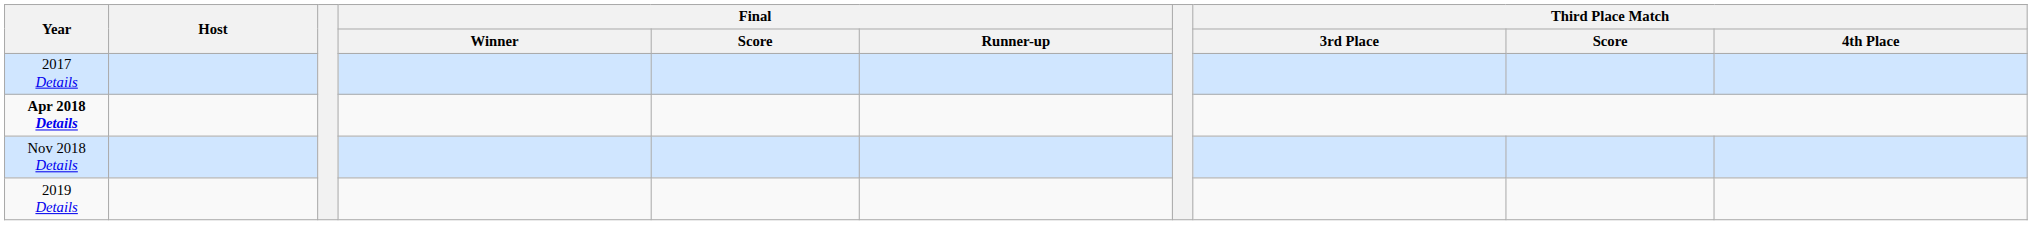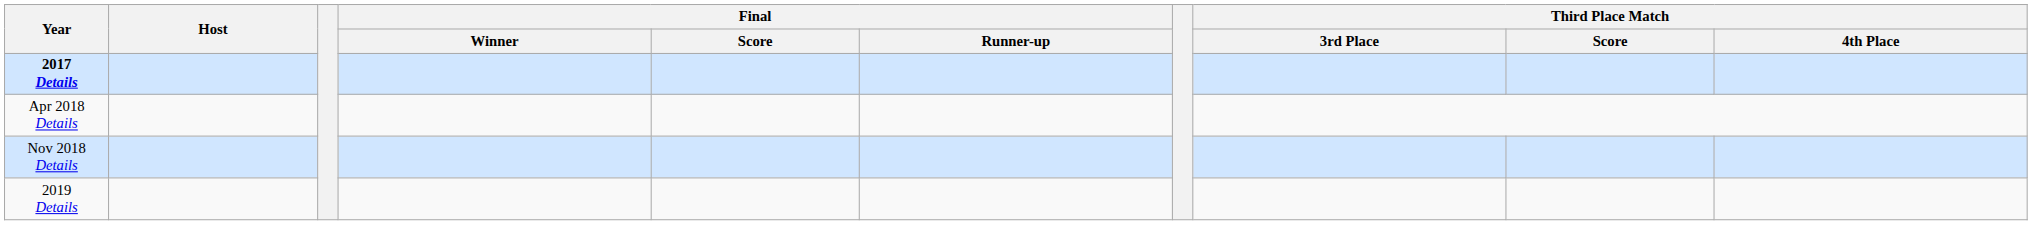2017 Details | Year: normal -> bold
Apr 2018 Details | Year: bold -> normal
